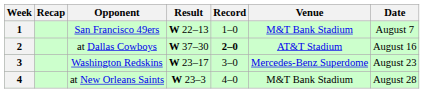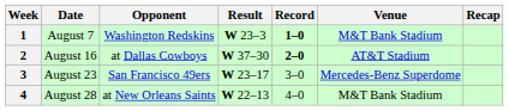columns swapped: Date <-> Recap
1 | Opponent: San Francisco 49ers -> Washington Redskins
1 | Result: W 22–13 -> W 23–3
1 | Record: normal -> bold
3 | Opponent: Washington Redskins -> San Francisco 49ers
4 | Result: W 23–3 -> W 22–13
